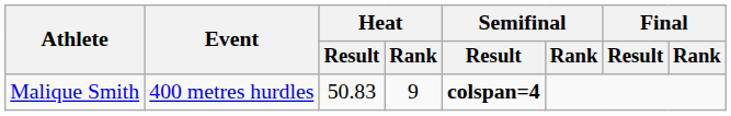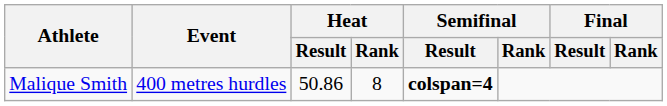Malique Smith | Heat / Result: 50.83 -> 50.86
Malique Smith | Heat / Rank: 9 -> 8
